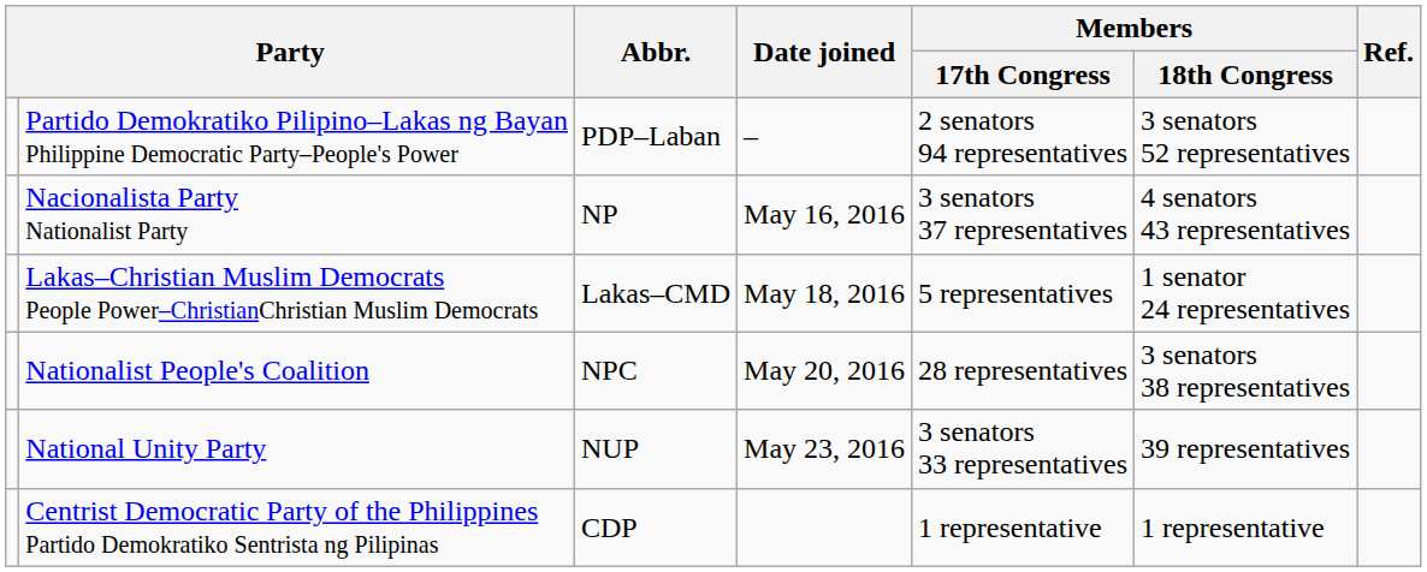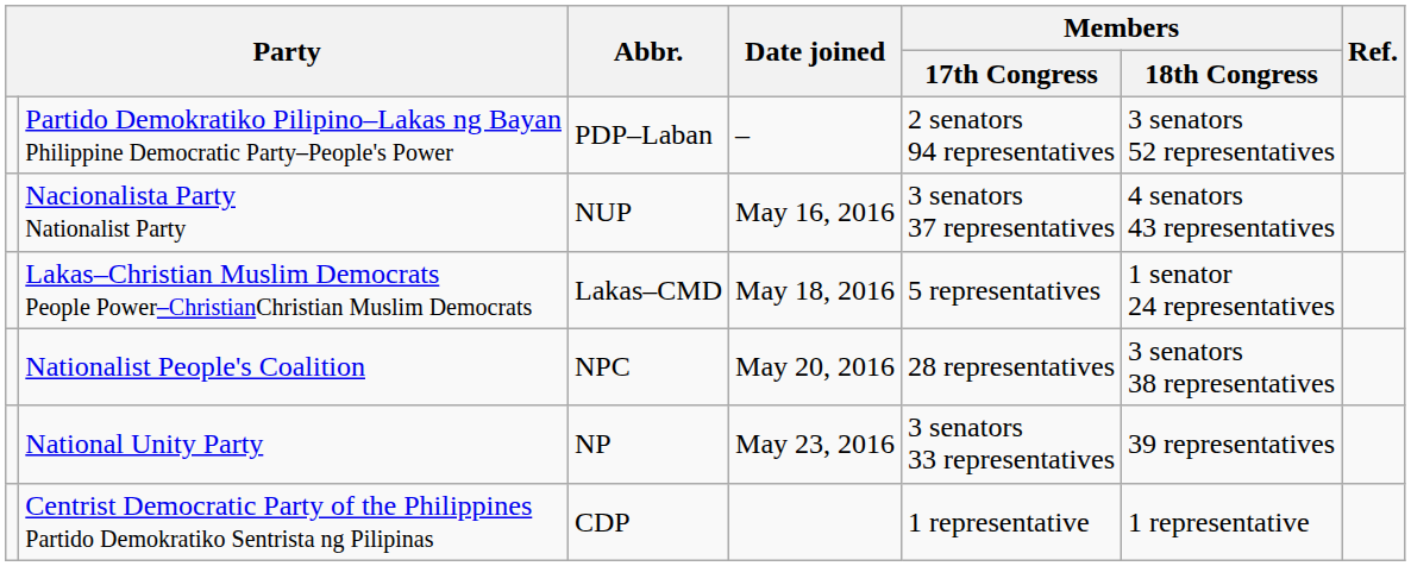Nacionalista Party Nationalist Party | Abbr.: NP -> NUP
National Unity Party | Abbr.: NUP -> NP
